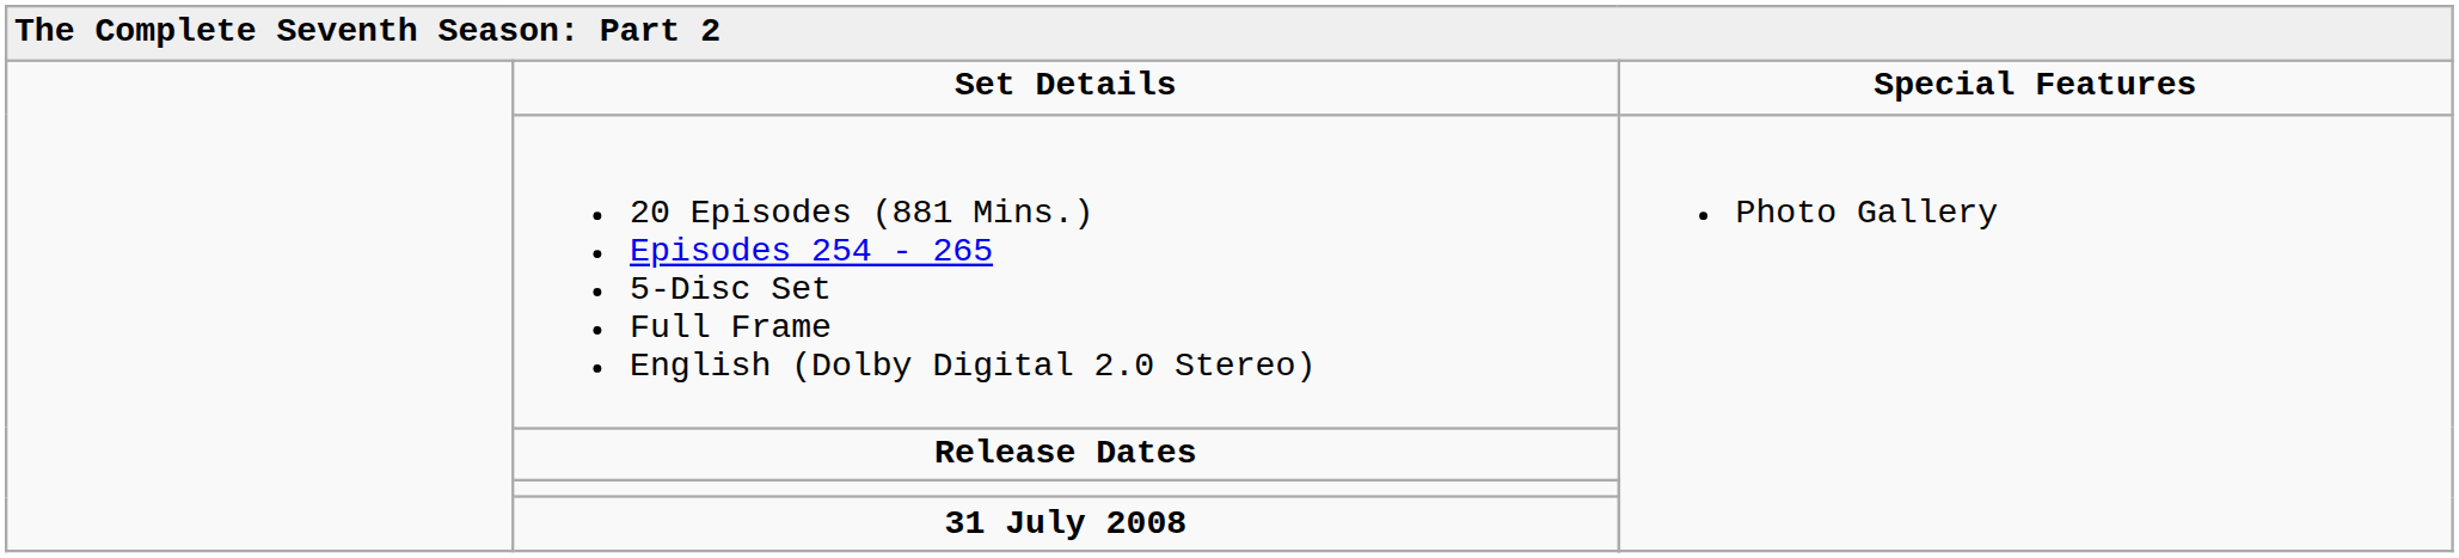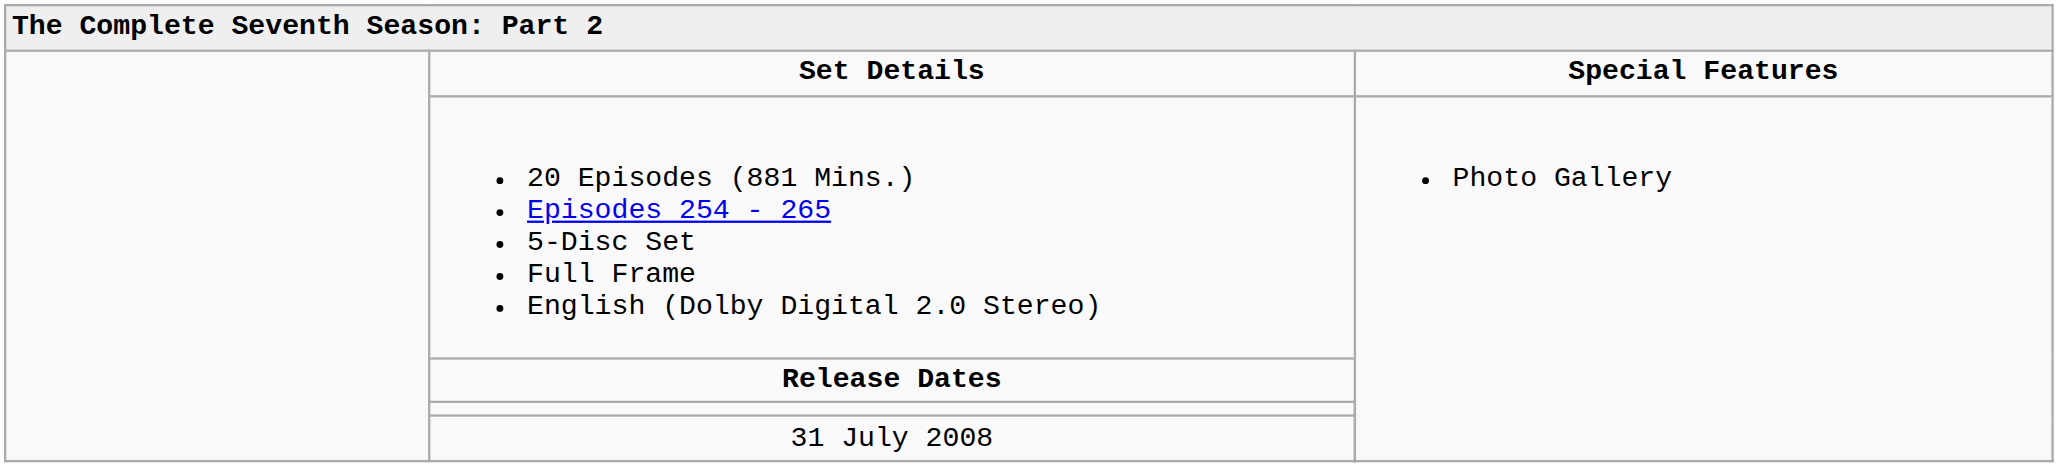31 July 2008 | column 2: bold -> normal
